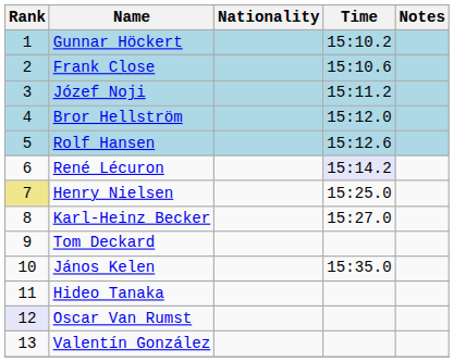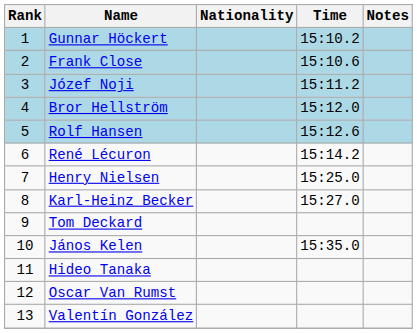René Lécuron | Time: lavender background -> no background
Henry Nielsen | Rank: khaki background -> no background
Oscar Van Rumst | Rank: lavender background -> no background
